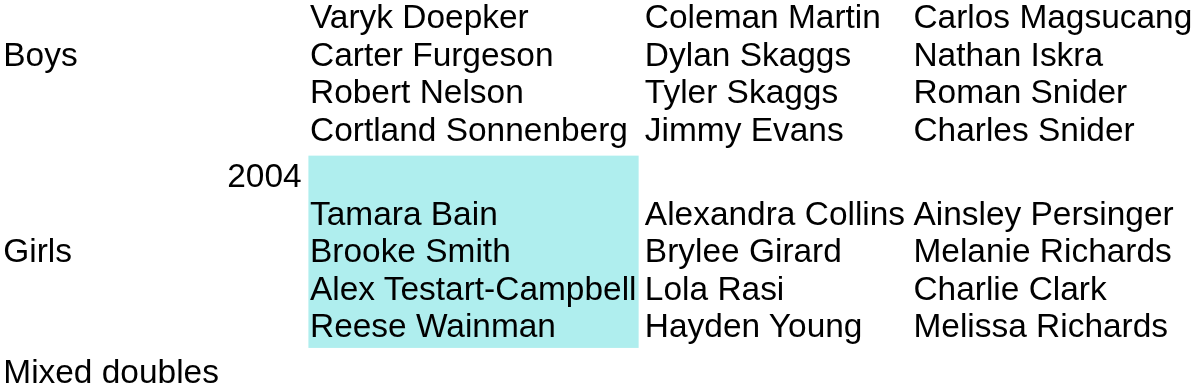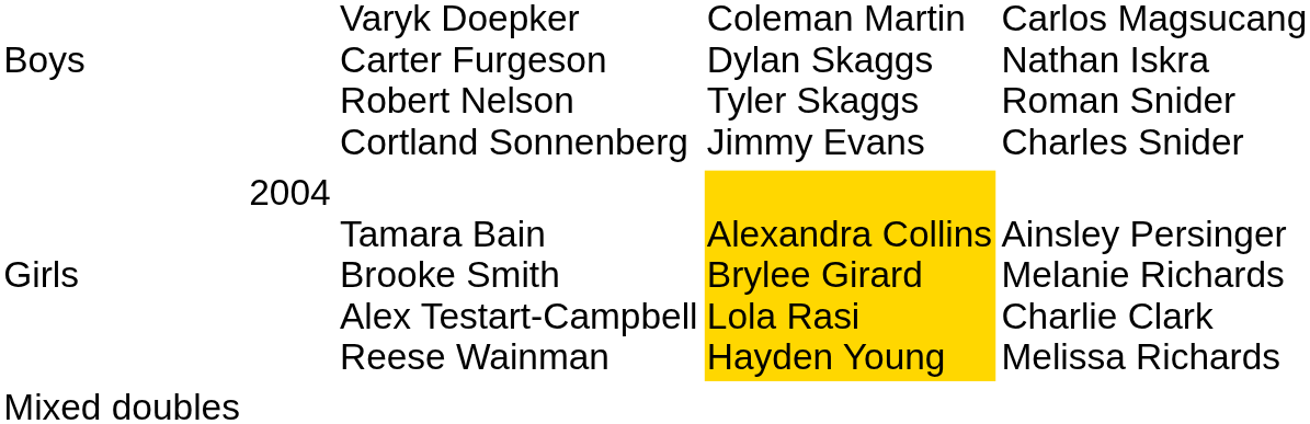Girls | column 3: paleturquoise background -> no background
Girls | column 4: no background -> gold background
